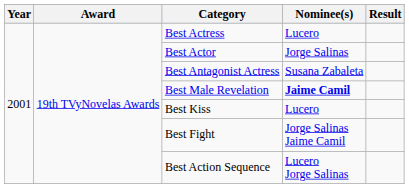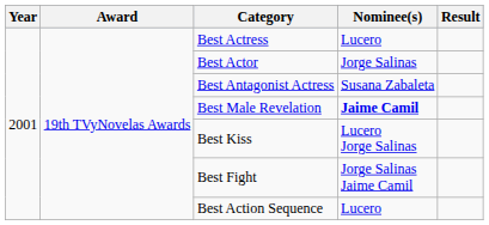Best Kiss | Nominee(s): Lucero -> Lucero Jorge Salinas
Best Action Sequence | Nominee(s): Lucero Jorge Salinas -> Lucero
